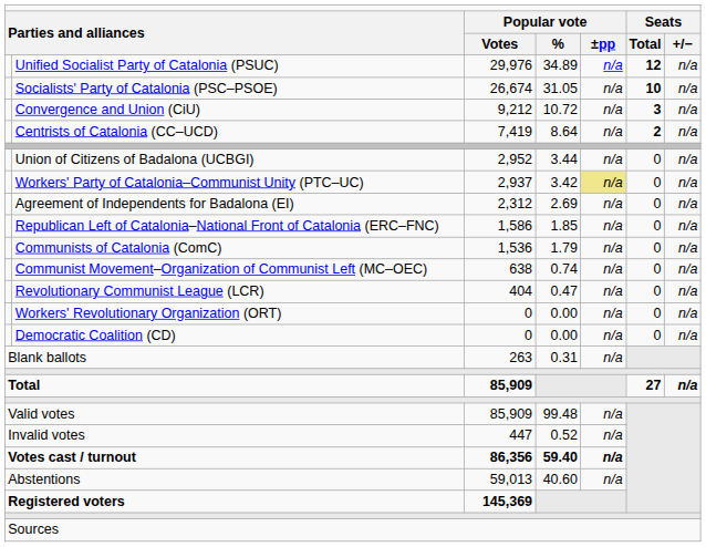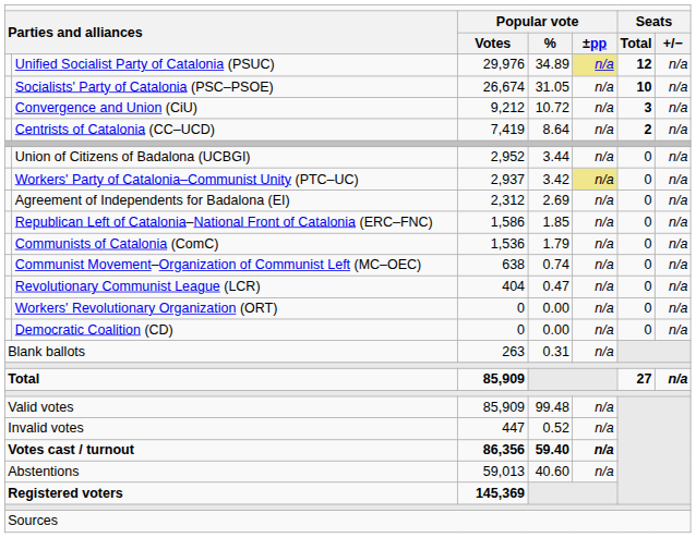Unified Socialist Party of Catalonia (PSUC) | column 5: no background -> khaki background
